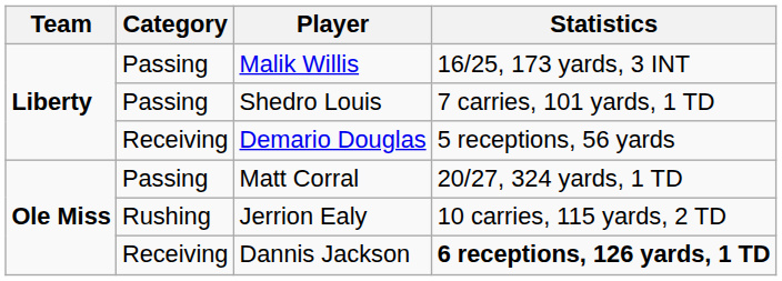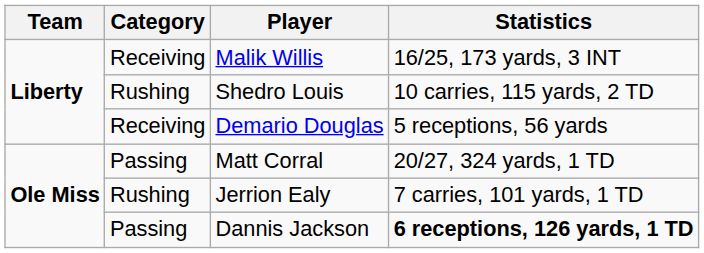Malik Willis | Category: Passing -> Receiving
Shedro Louis | Category: Passing -> Rushing
Shedro Louis | Statistics: 7 carries, 101 yards, 1 TD -> 10 carries, 115 yards, 2 TD
Jerrion Ealy | Statistics: 10 carries, 115 yards, 2 TD -> 7 carries, 101 yards, 1 TD
Dannis Jackson | Category: Receiving -> Passing
